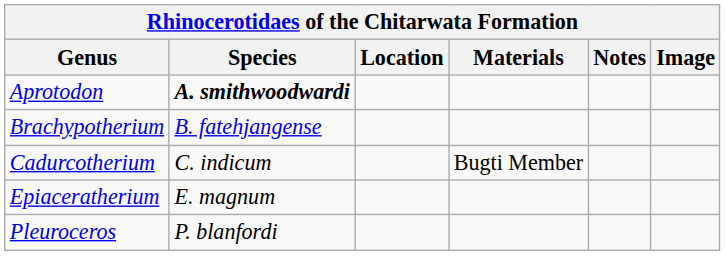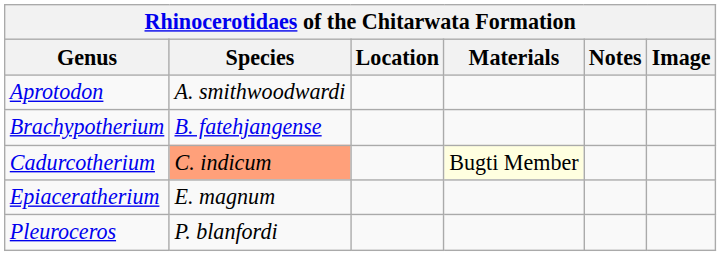Aprotodon | Species: bold -> normal
Cadurcotherium | Species: no background -> lightsalmon background
Cadurcotherium | Materials: no background -> lightyellow background
